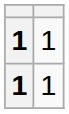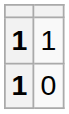row 3 | column 2: 1 -> 0
